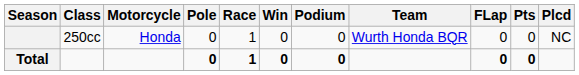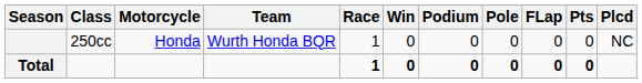columns swapped: Team <-> Pole
